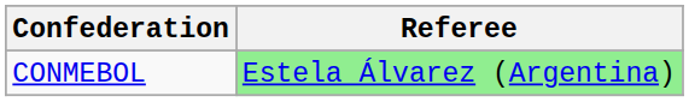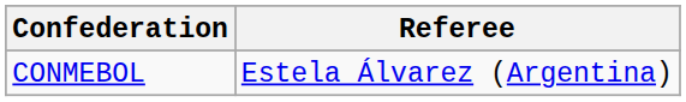CONMEBOL | Referee: lightgreen background -> no background
